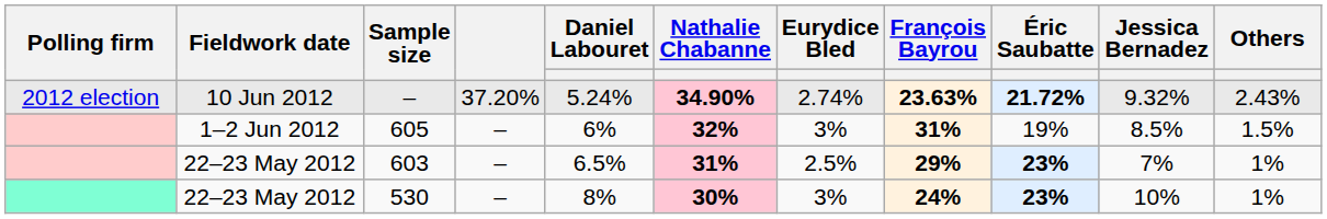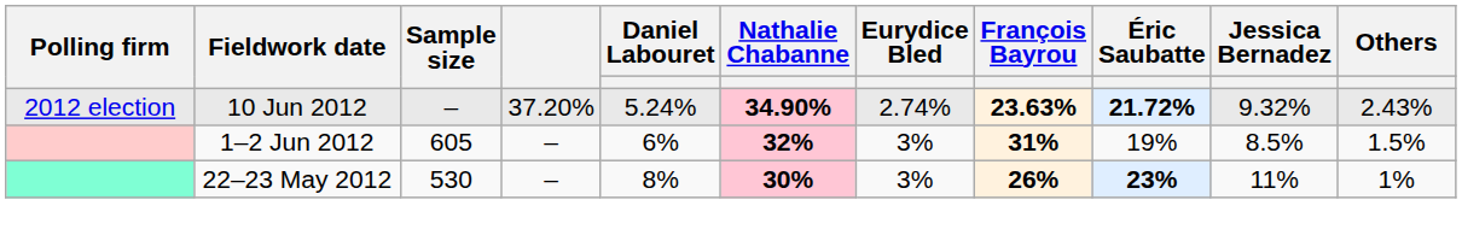- row: 22–23 May 2012 | 603 | – | 6.5% | 31% | 2.5% | 29% | 23% | 7% | 1%
530 | François Bayrou: 24% -> 26%
530 | Jessica Bernadez: 10% -> 11%
